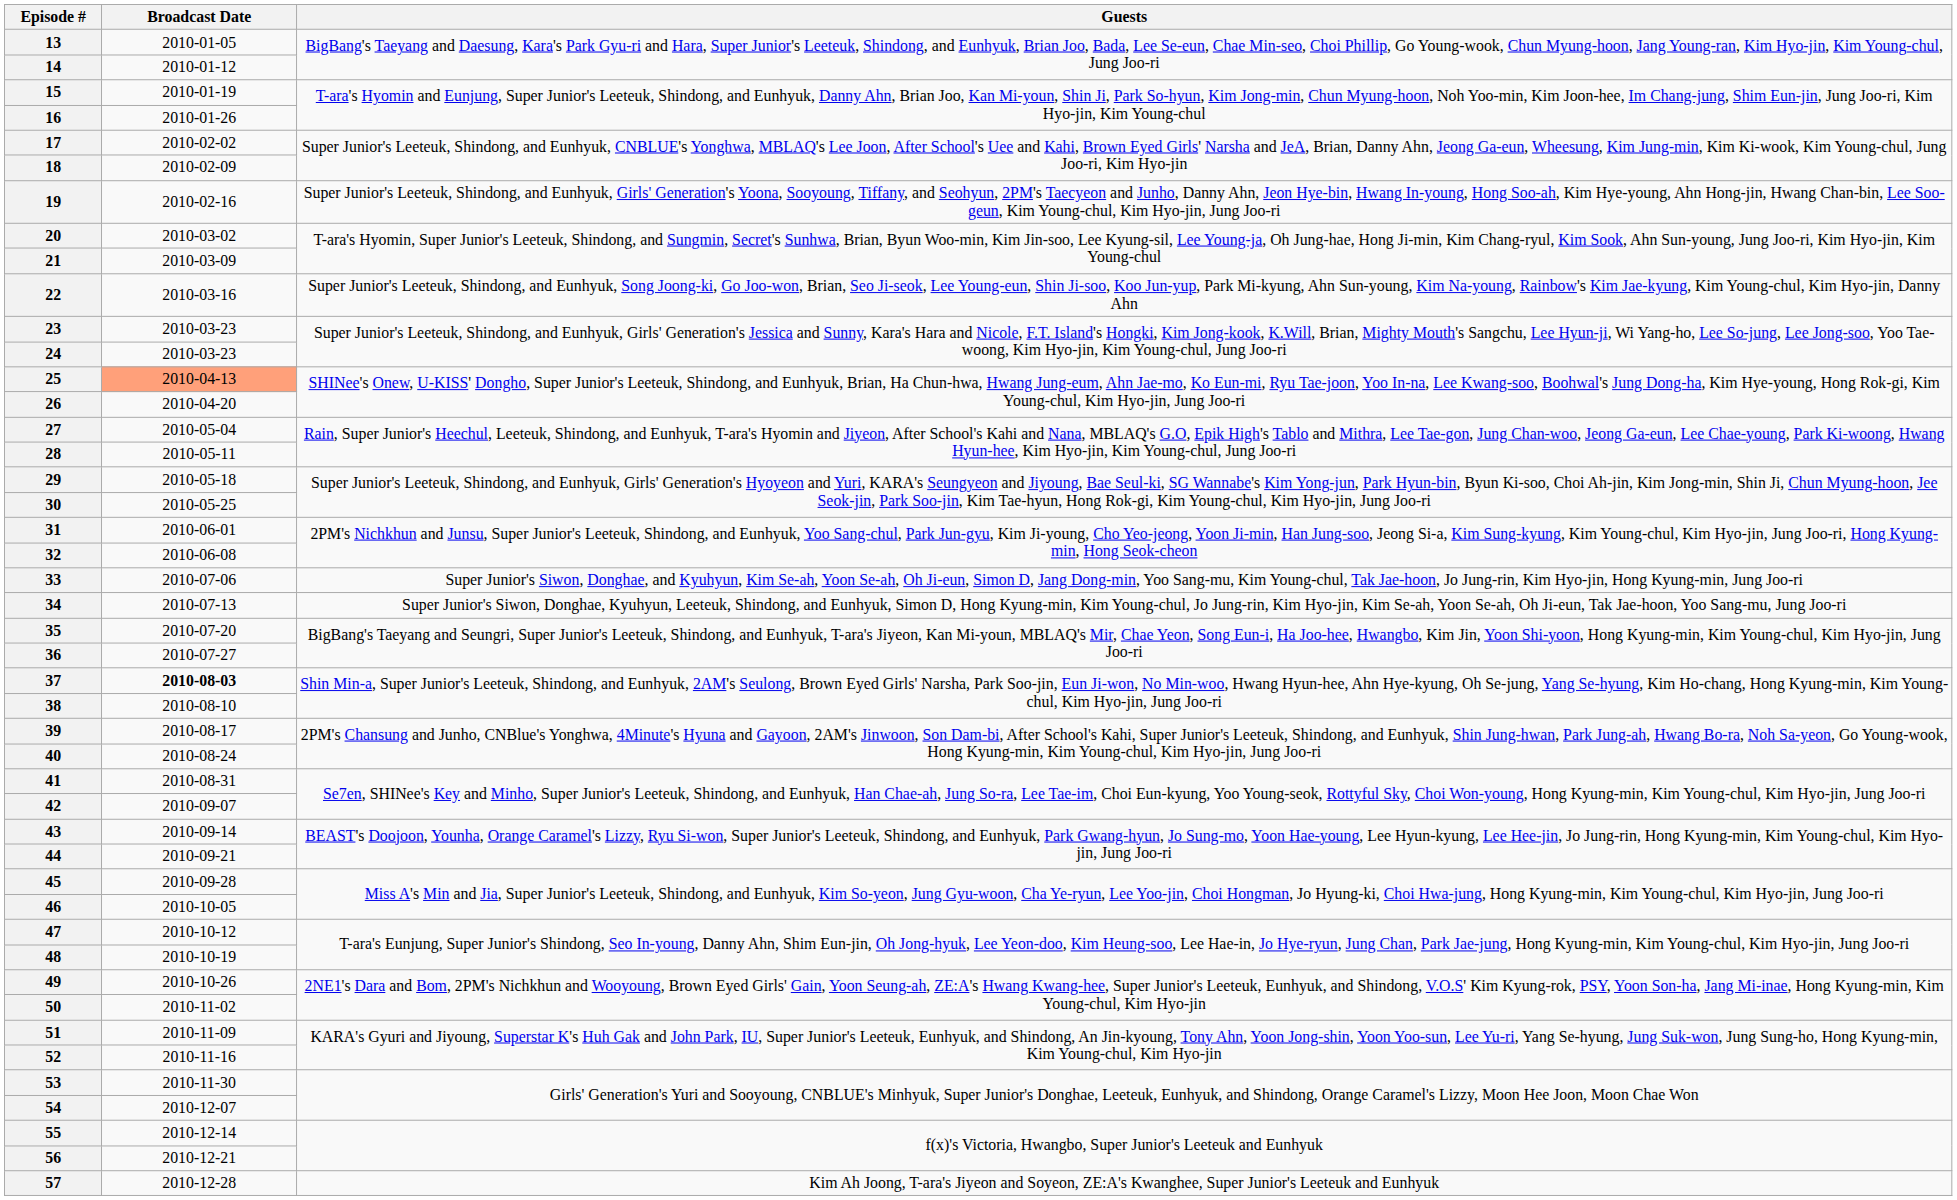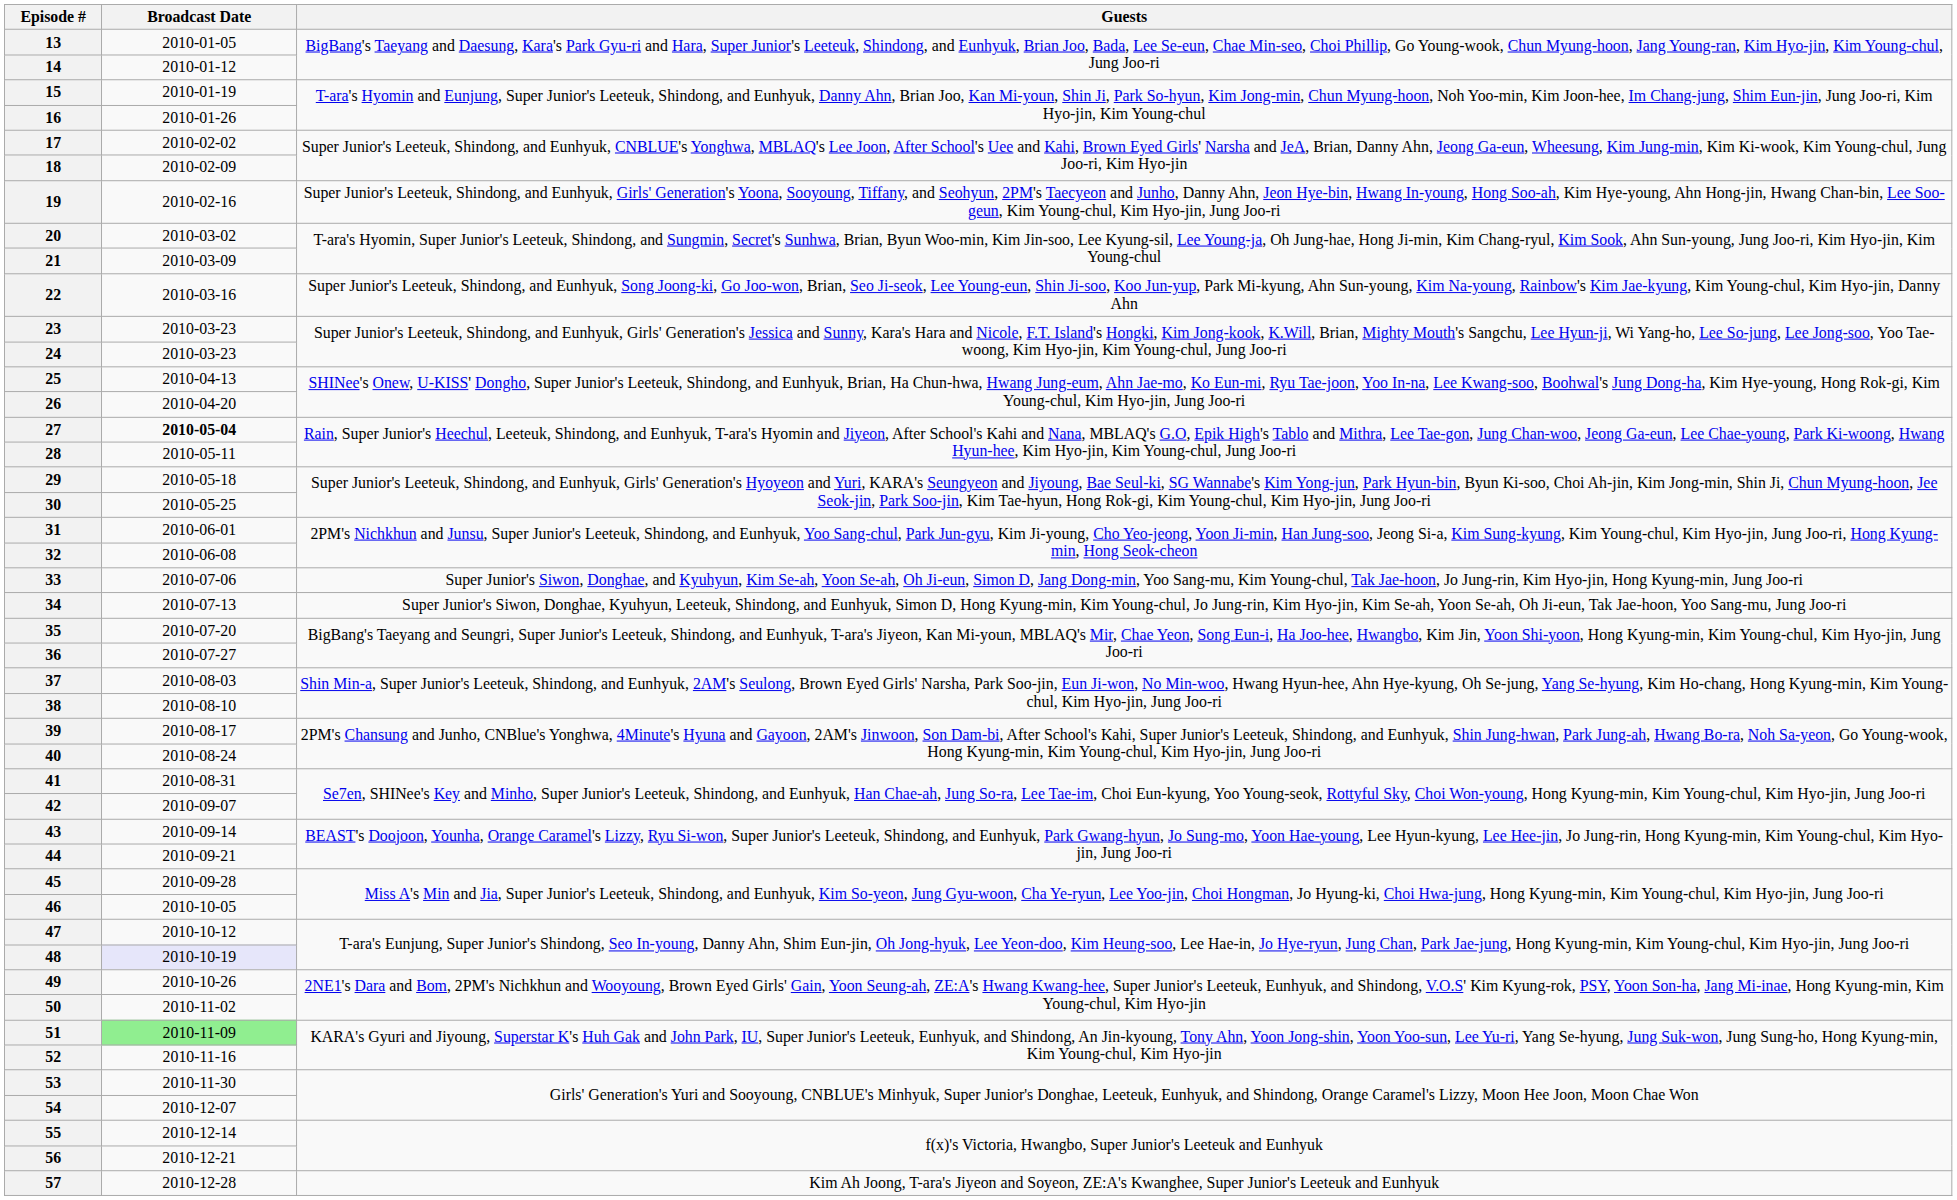25 | Broadcast Date: lightsalmon background -> no background
27 | Broadcast Date: normal -> bold
37 | Broadcast Date: bold -> normal
48 | Broadcast Date: no background -> lavender background
51 | Broadcast Date: no background -> lightgreen background
